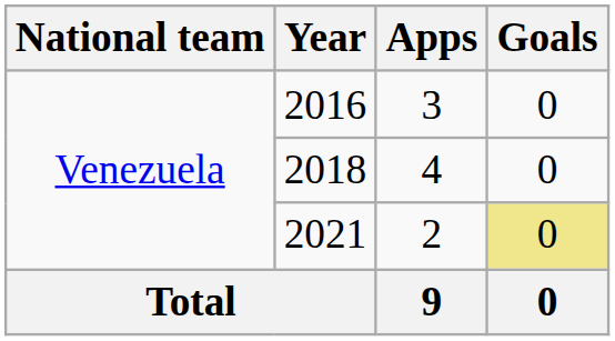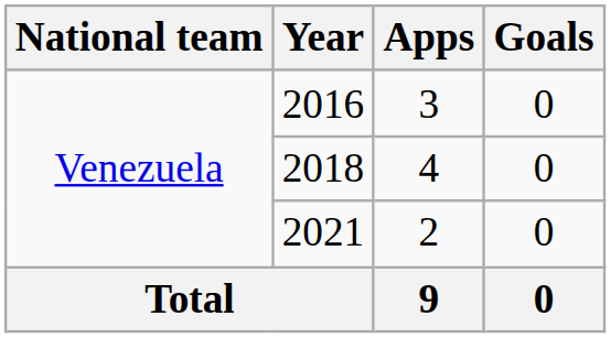2021 | Goals: khaki background -> no background
